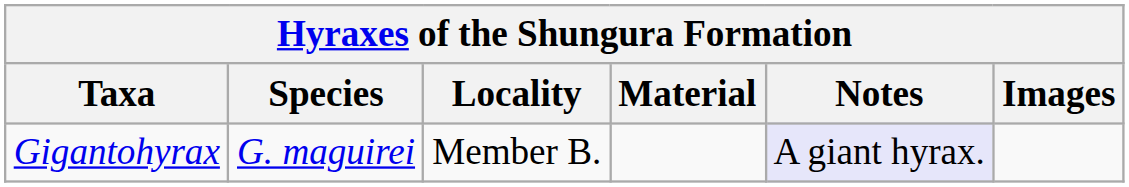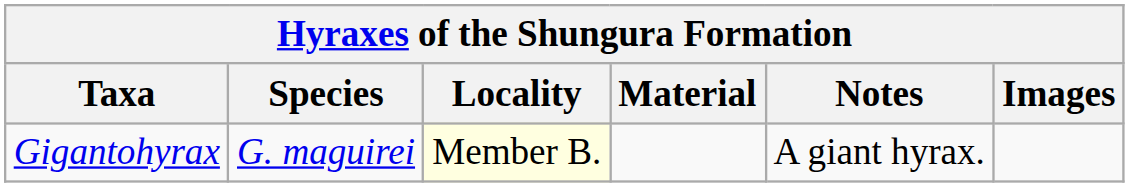Gigantohyrax | Locality: no background -> lightyellow background
Gigantohyrax | Notes: lavender background -> no background
